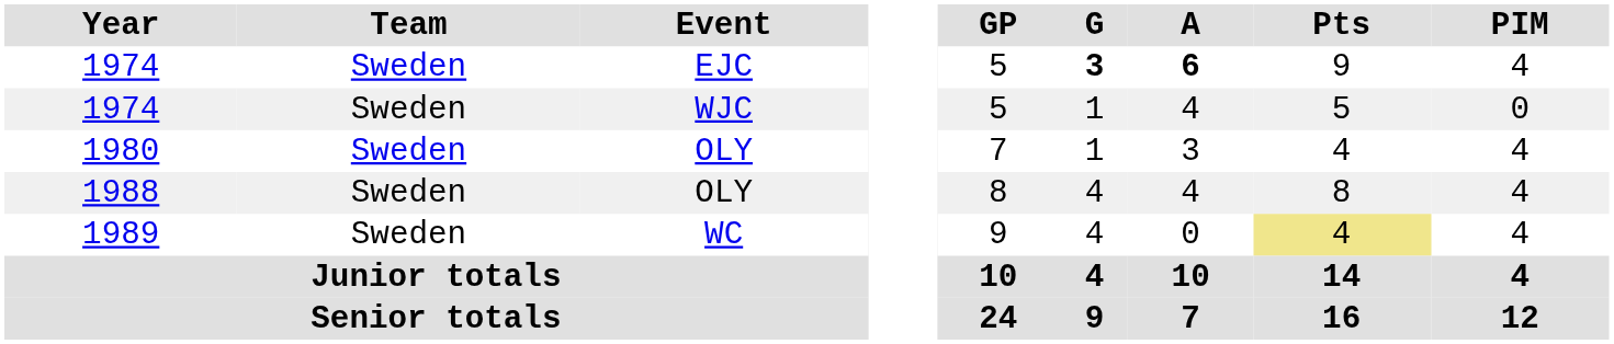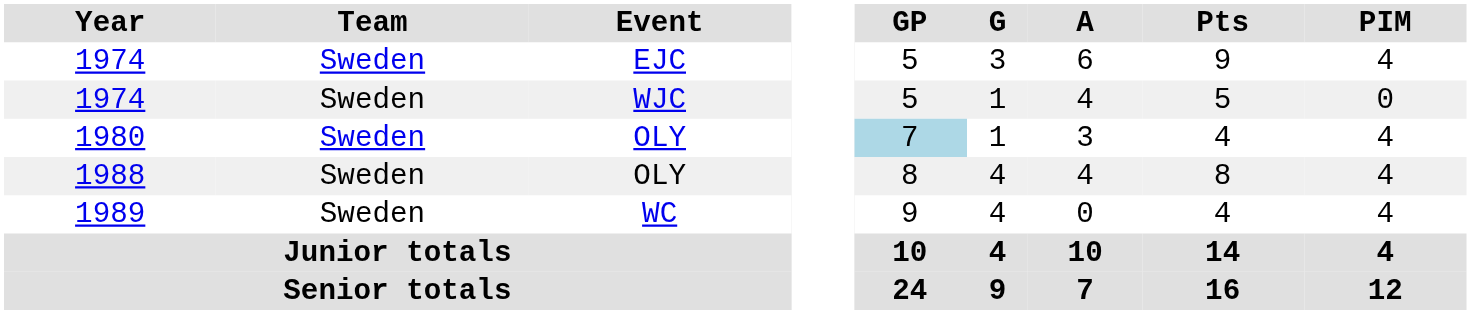1974 / EJC | G: bold -> normal
1974 / EJC | A: bold -> normal
1980 | GP: no background -> lightblue background
1989 | Pts: khaki background -> no background
